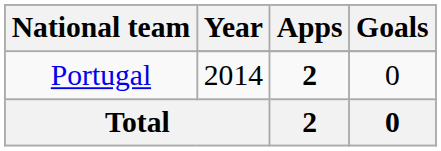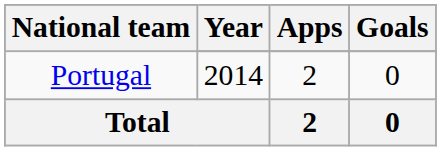2014 | Apps: bold -> normal
